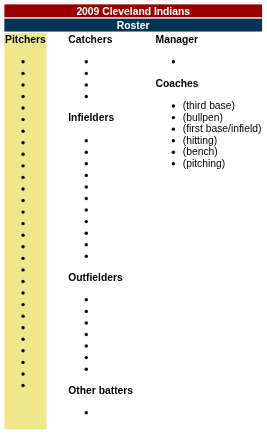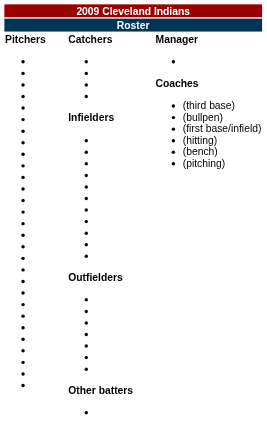Pitchers | column 1: khaki background -> no background
